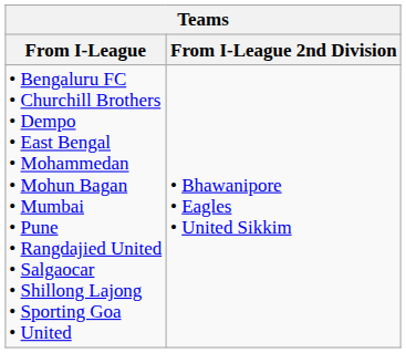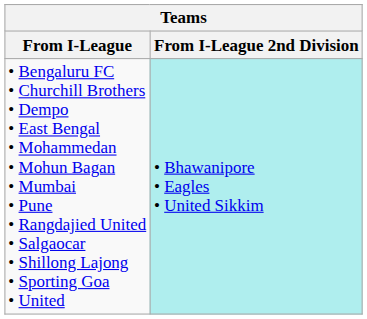row 3 | From I-League 2nd Division: no background -> paleturquoise background
